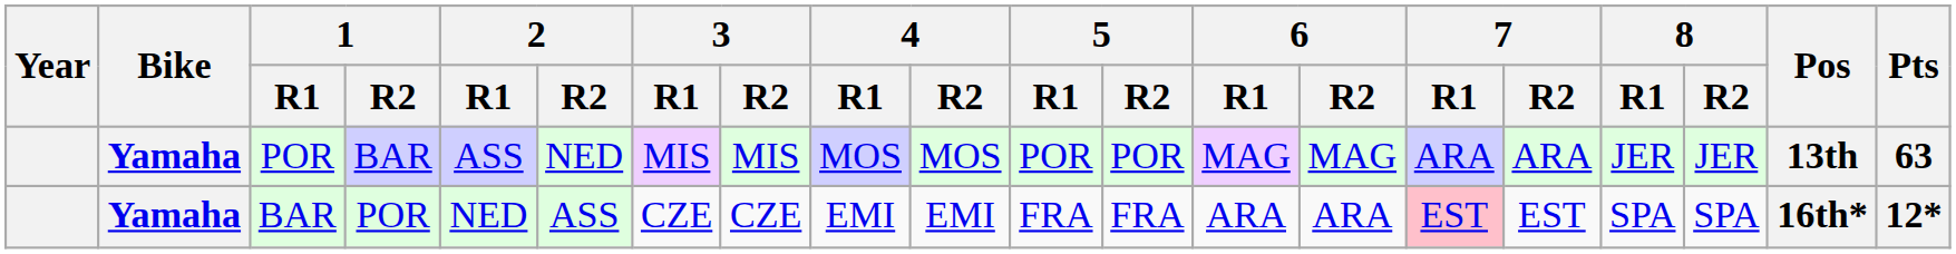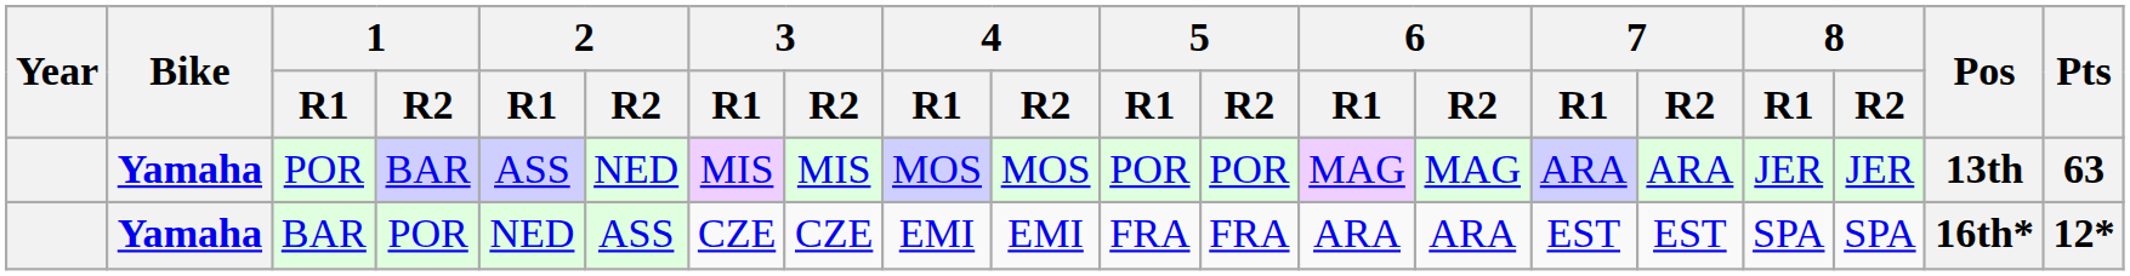row 4 | 7 / R1: pink background -> no background
